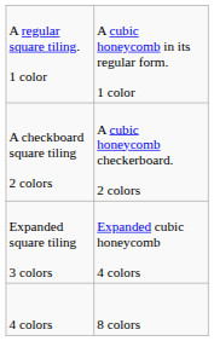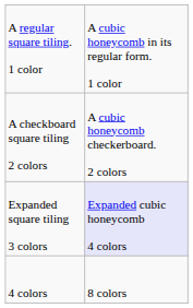Expanded square tiling 3 colors | column 2: no background -> lavender background
